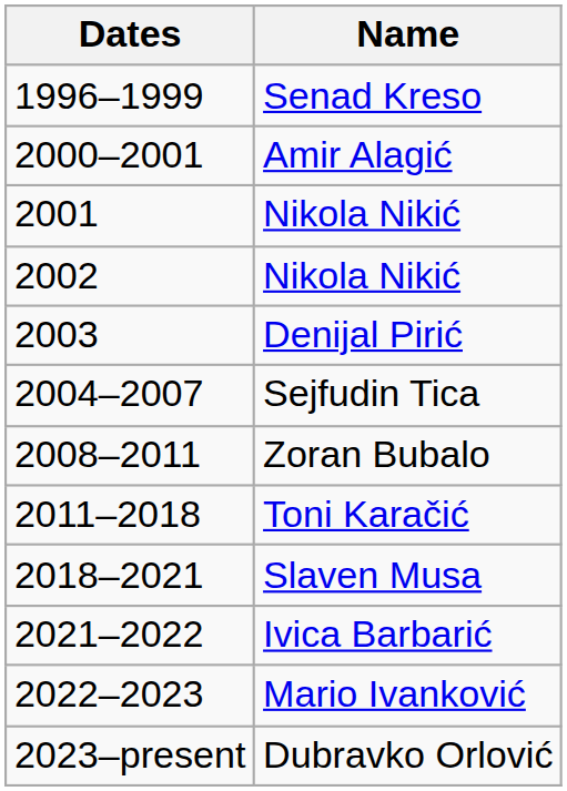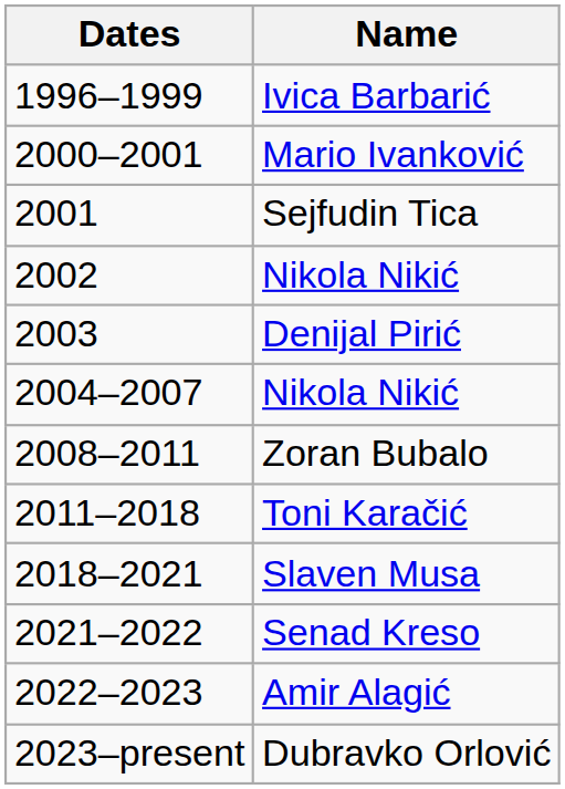row 2 | Name: Senad Kreso -> Ivica Barbarić
row 3 | Name: Amir Alagić -> Mario Ivanković
row 4 | Name: Nikola Nikić -> Sejfudin Tica
row 7 | Name: Sejfudin Tica -> Nikola Nikić
row 11 | Name: Ivica Barbarić -> Senad Kreso
row 12 | Name: Mario Ivanković -> Amir Alagić
